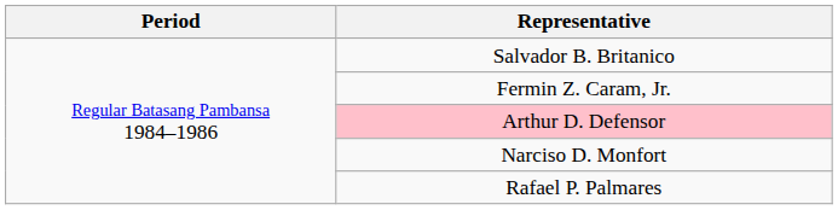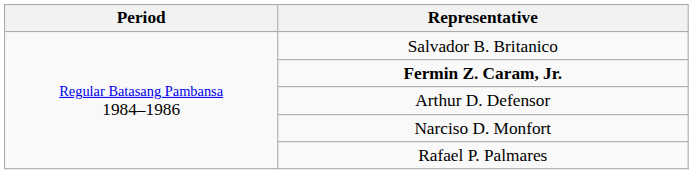Fermin Z. Caram, Jr. | Representative: normal -> bold
Arthur D. Defensor | Representative: pink background -> no background
